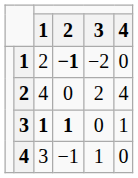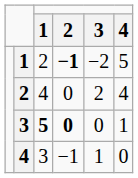row 3 | column 6: 0 -> 5
row 5 | column 3: 1 -> 5
row 5 | column 4: 1 -> 0
